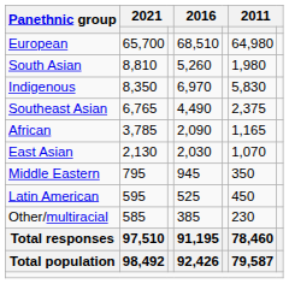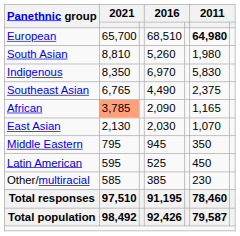European | column 6: normal -> bold
African | column 2: no background -> lightsalmon background
